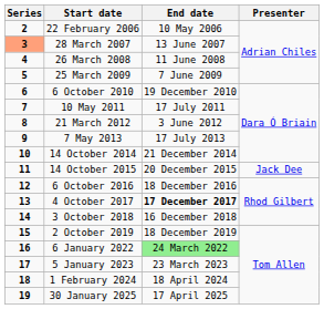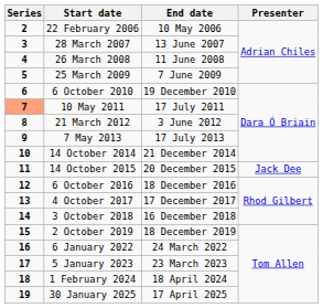28 March 2007 | Series: lightsalmon background -> no background
10 May 2011 | Series: no background -> lightsalmon background
4 October 2017 | End date: bold -> normal
6 January 2022 | End date: lightgreen background -> no background
